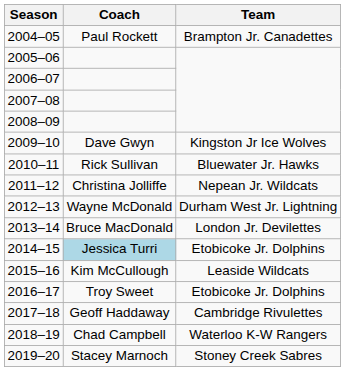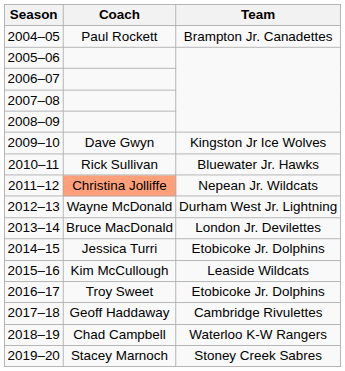2011–12 | Coach: no background -> lightsalmon background
2014–15 | Coach: lightblue background -> no background
